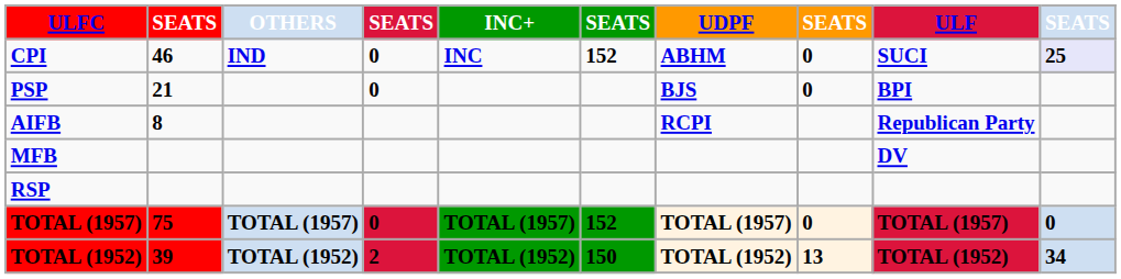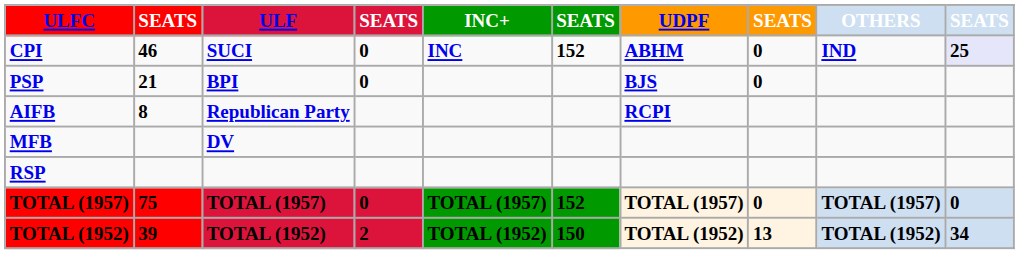columns swapped: ULF <-> OTHERS
